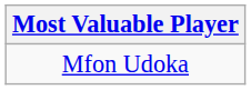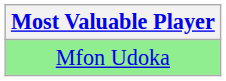row 2 | column 1: no background -> lightgreen background
